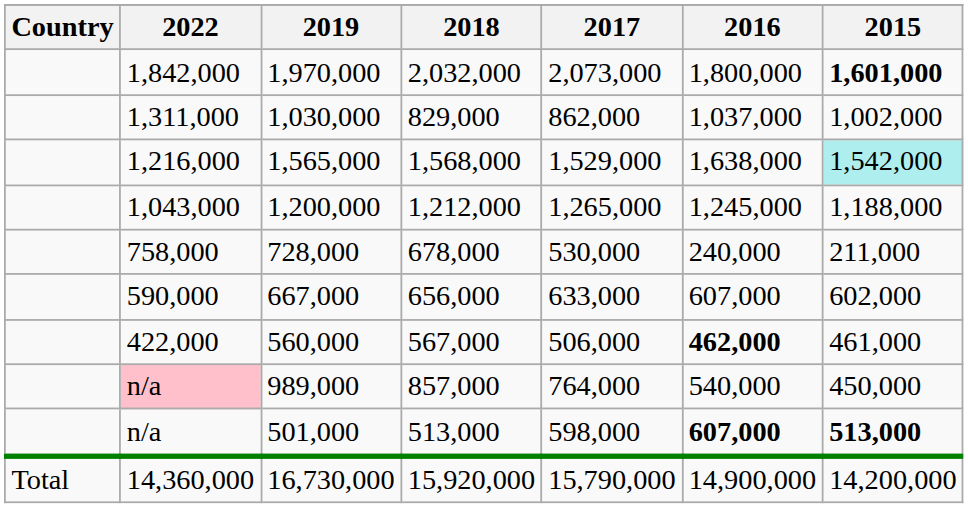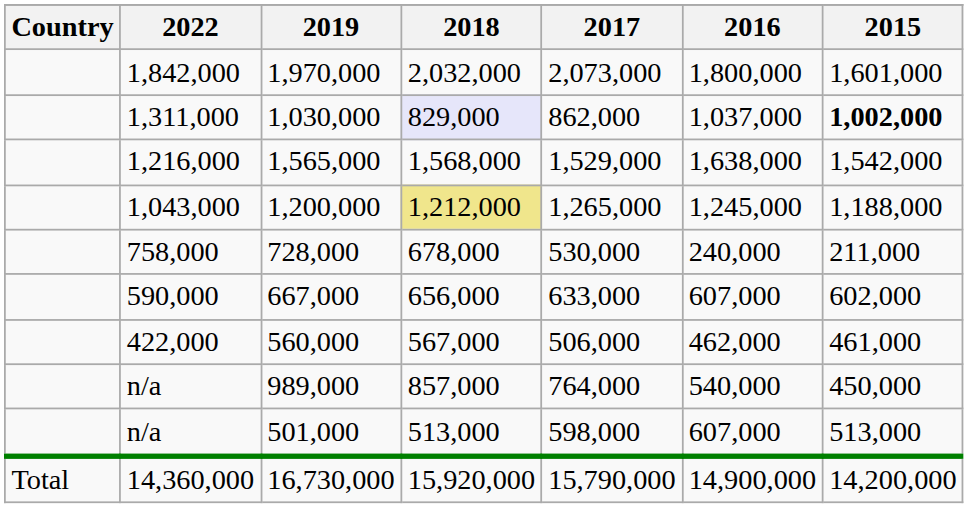1,970,000 | 2015: bold -> normal
1,030,000 | 2018: no background -> lavender background
1,030,000 | 2015: normal -> bold
1,565,000 | 2015: paleturquoise background -> no background
1,200,000 | 2018: no background -> khaki background
560,000 | 2016: bold -> normal
989,000 | 2022: pink background -> no background
501,000 | 2016: bold -> normal
501,000 | 2015: bold -> normal
